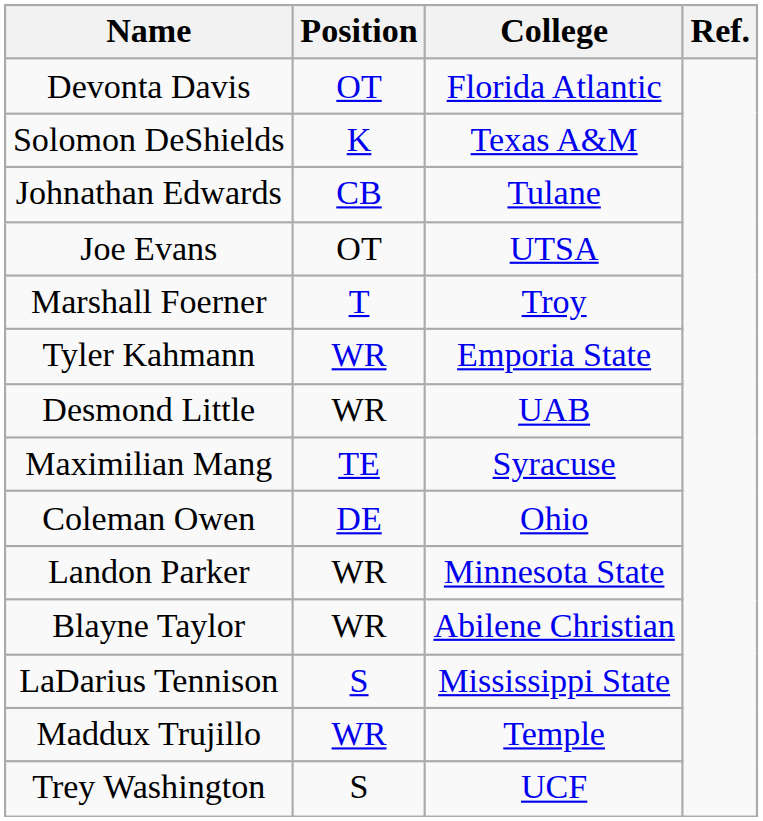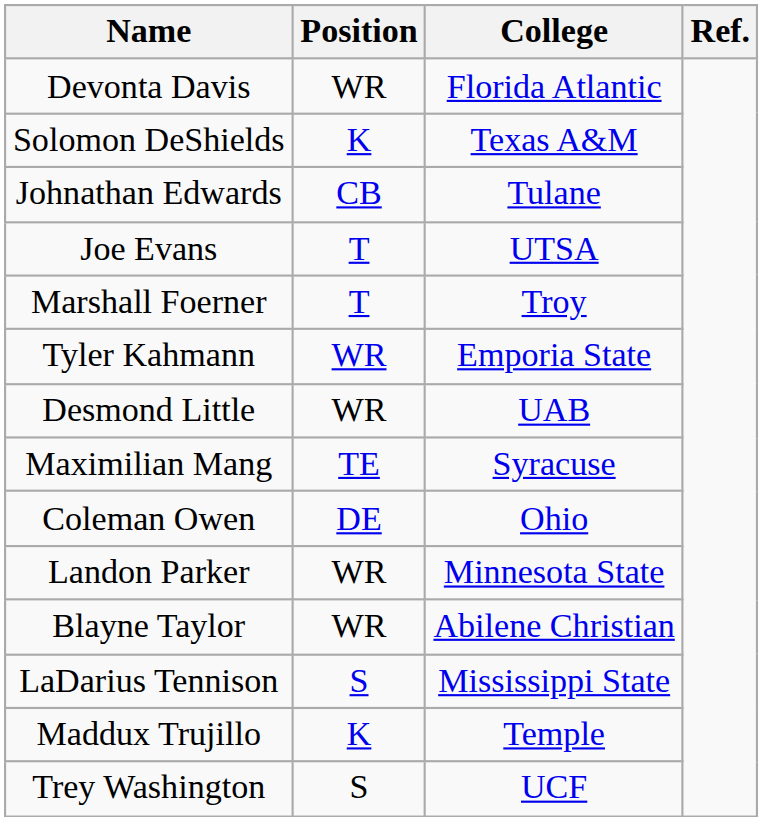Devonta Davis | Position: OT -> WR
Joe Evans | Position: OT -> T
Maddux Trujillo | Position: WR -> K
